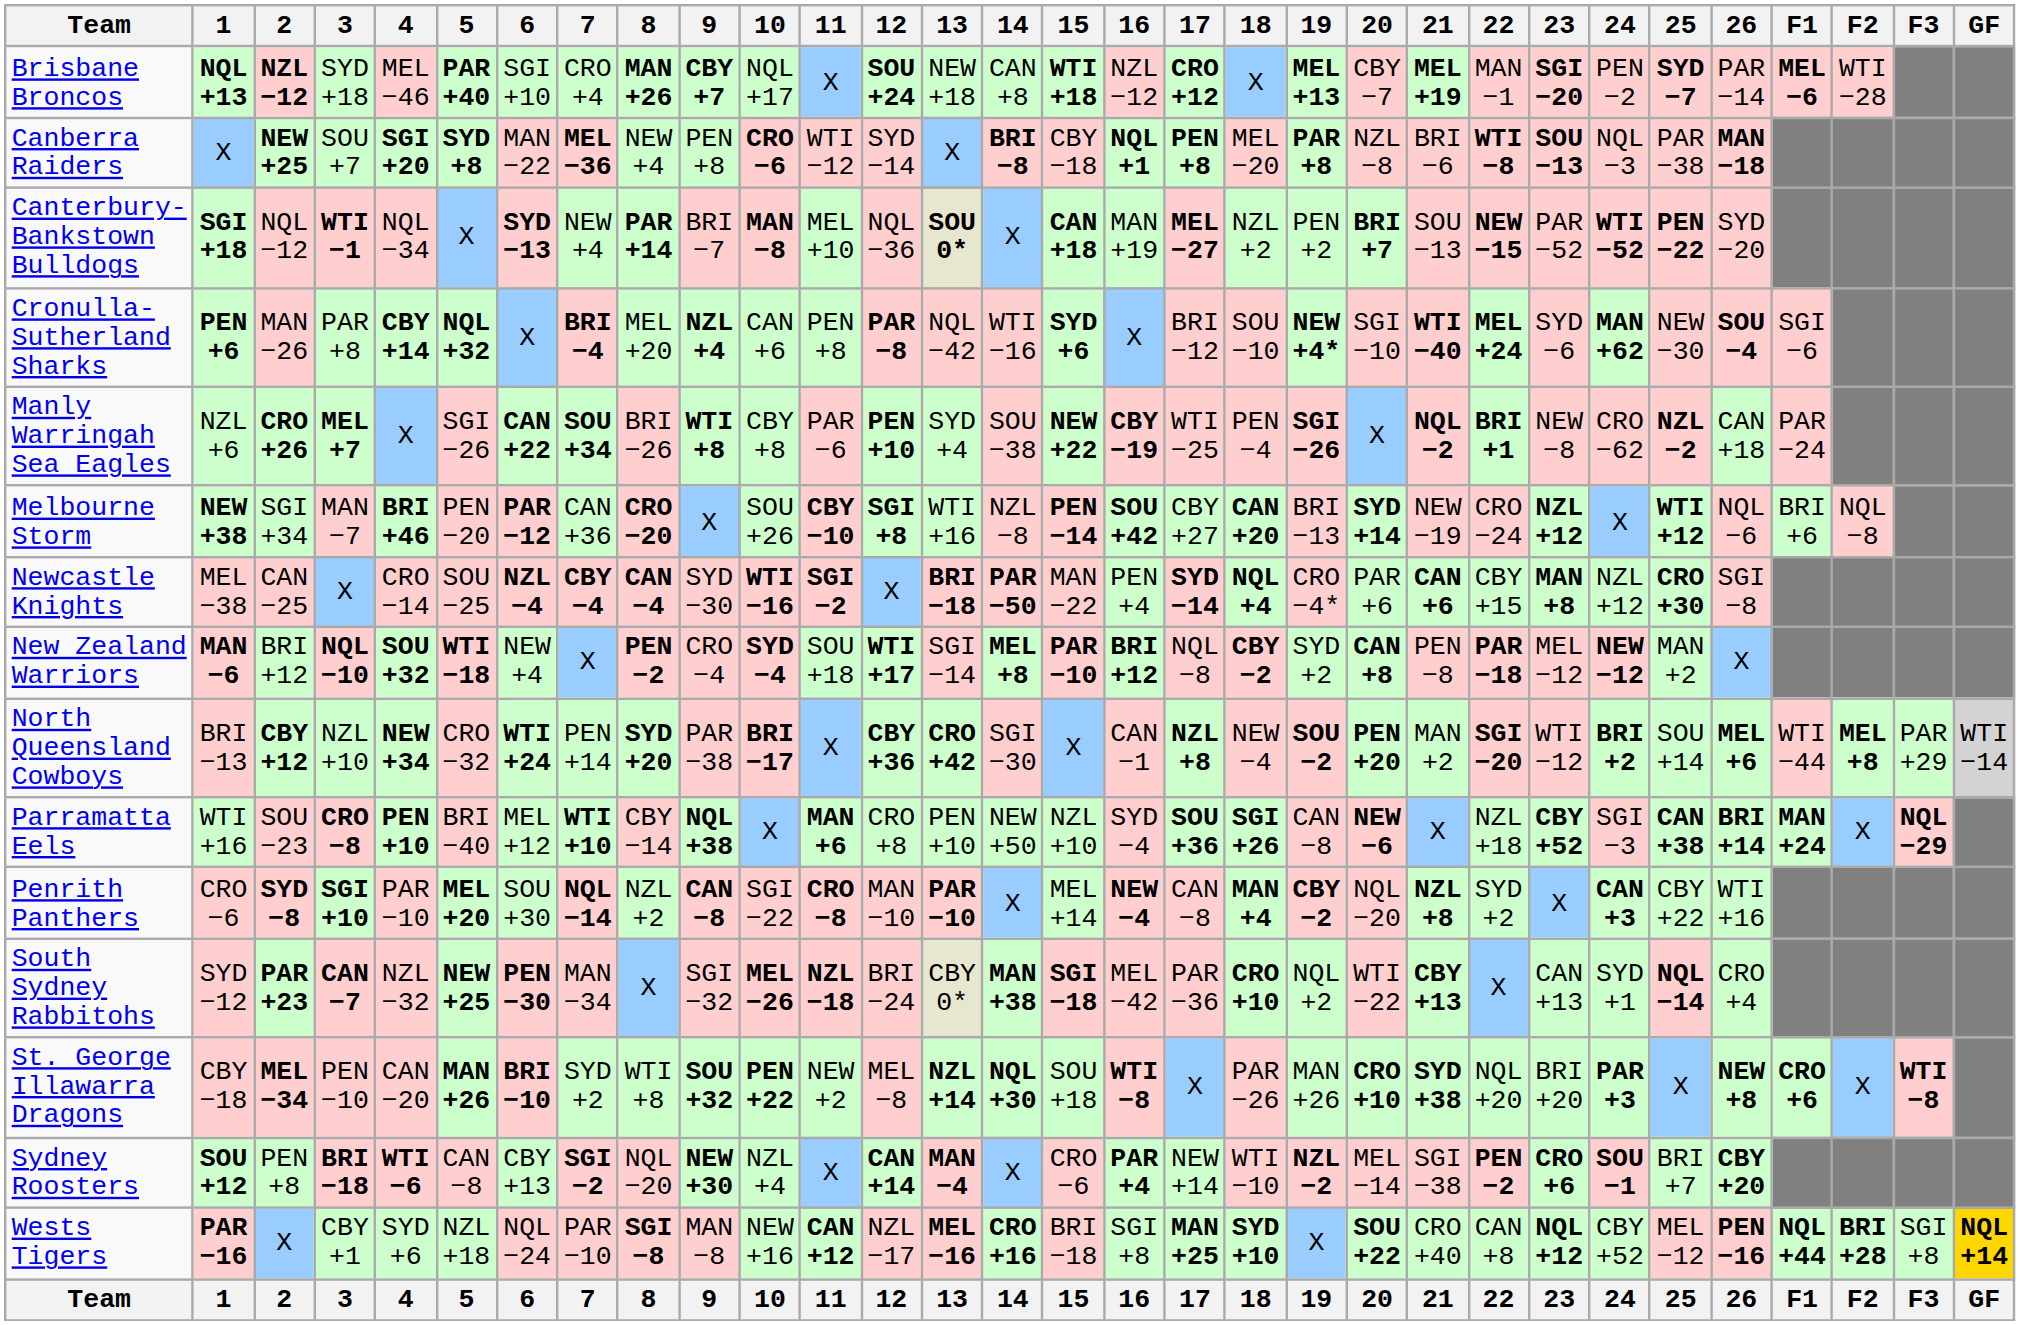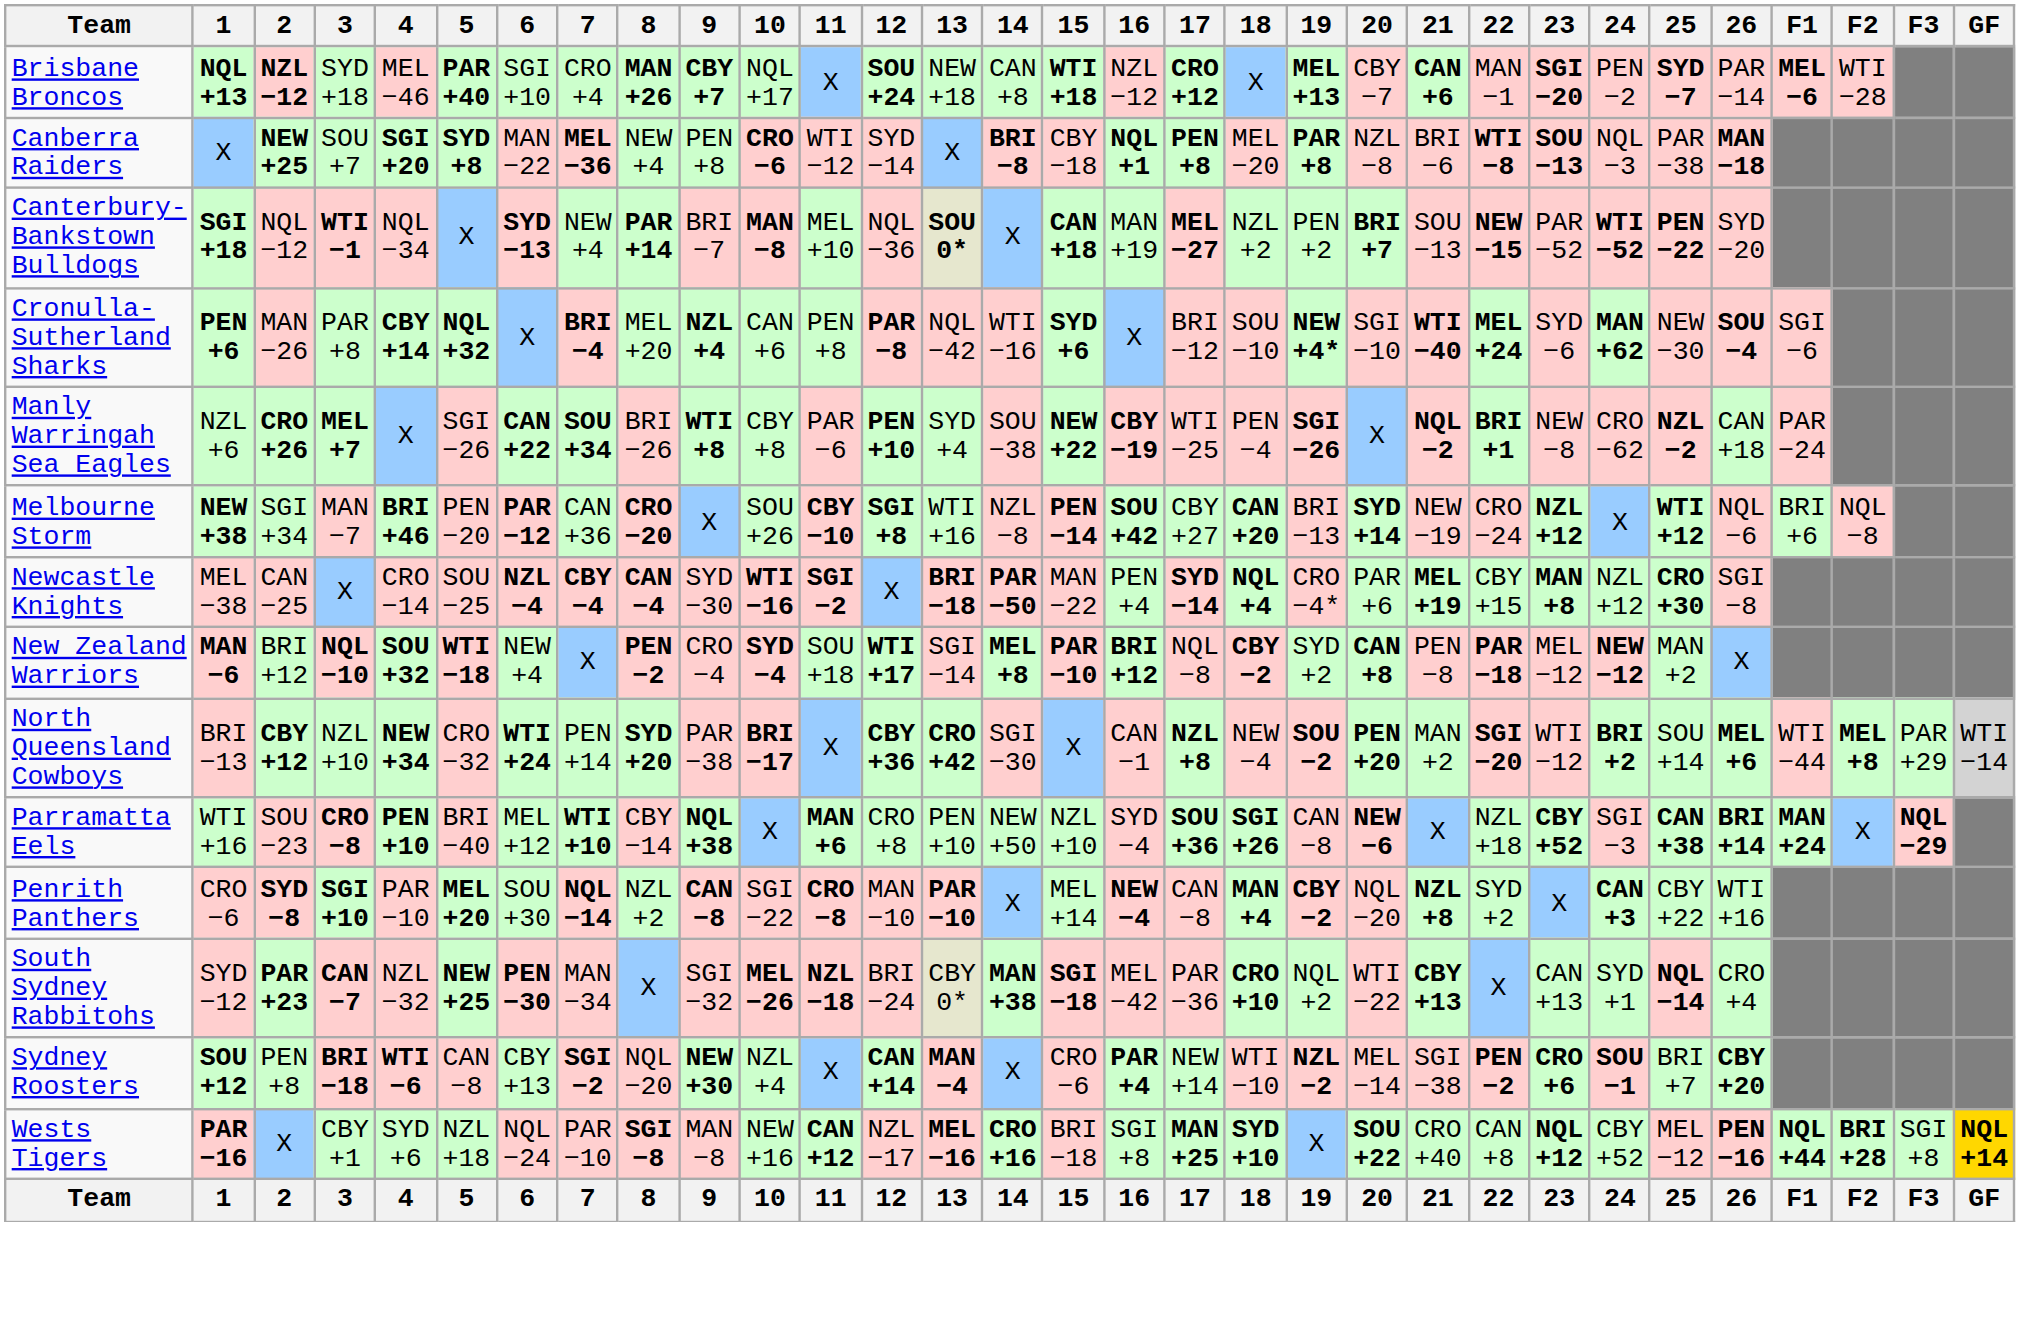Brisbane Broncos | 21: MEL +19 -> CAN +6
Newcastle Knights | 21: CAN +6 -> MEL +19
- row: St. George Illawarra Dragons | CBY −18 | MEL −34 | PEN −10 | CAN −20 | MAN +26 | BRI −10 | SYD +2 | WTI +8 | SOU +32 | PEN +22 | NEW +2 | MEL −8 | NZL +14 | NQL +30 | SOU +18 | WTI −8 | X | PAR −26 | MAN +26 | CRO +10 | SYD +38 | NQL +20 | BRI +20 | PAR +3 | X | NEW +8 | CRO +6 | X | WTI −8
